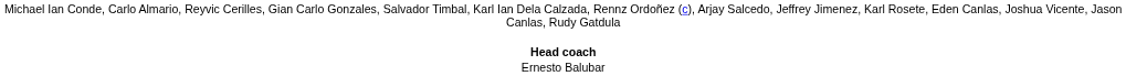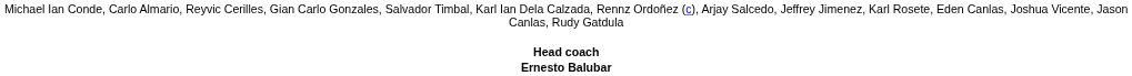row 3 | column 1: normal -> bold
